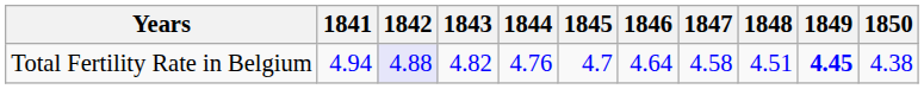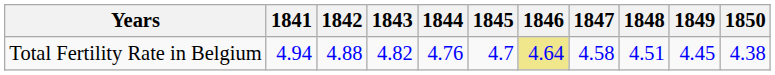row 2 | 1842: lavender background -> no background
row 2 | 1846: no background -> khaki background
row 2 | 1849: bold -> normal
